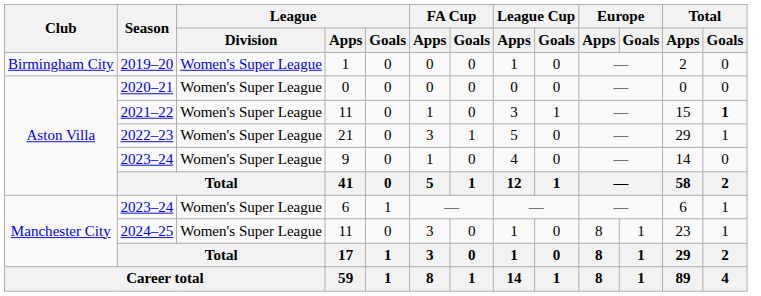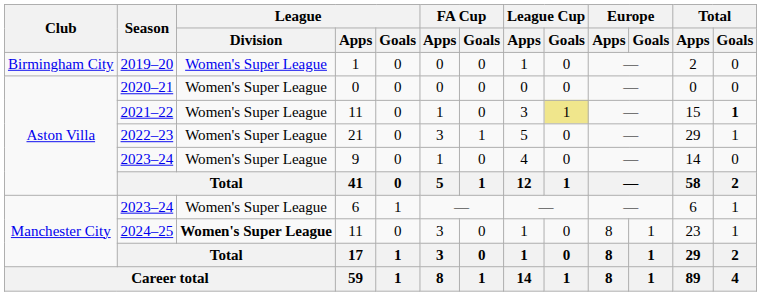2021–22 | League Cup / Goals: no background -> khaki background
2024–25 | League / Division: normal -> bold
